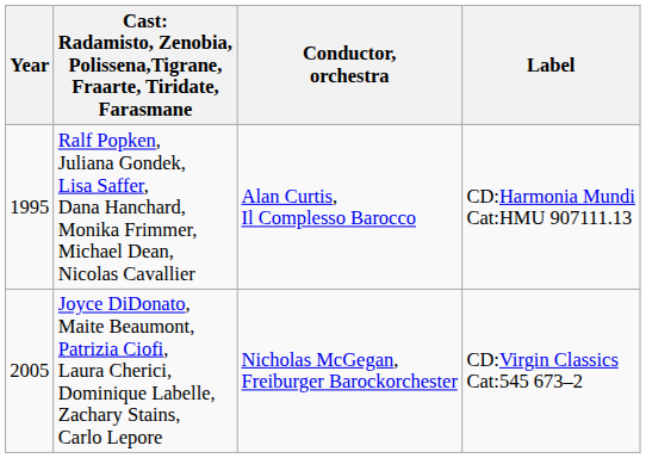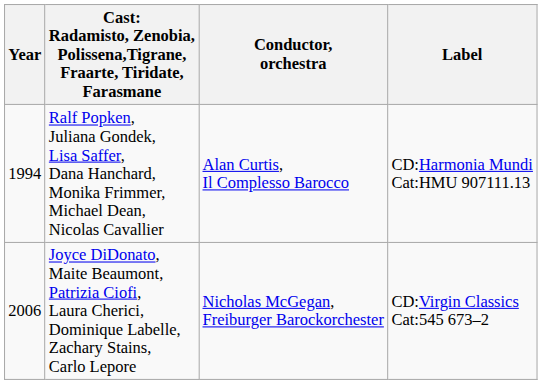row 2 | Year: 1995 -> 1994
row 3 | Year: 2005 -> 2006
